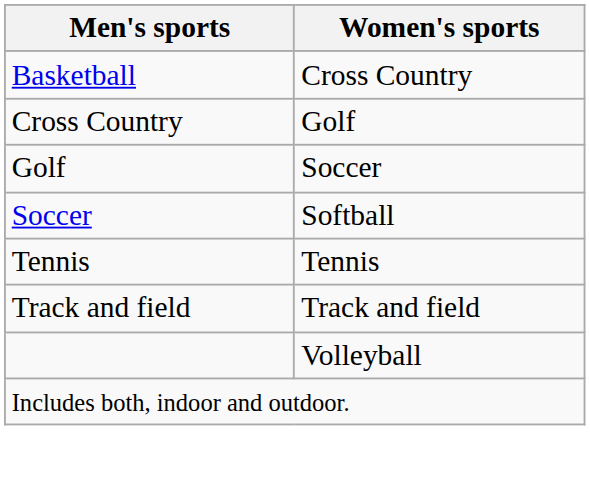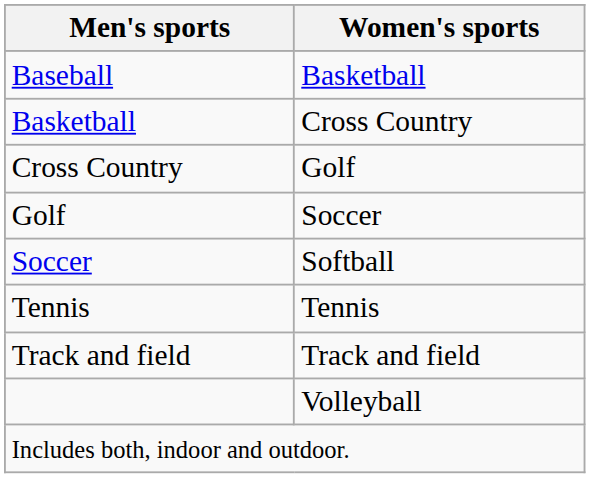+ row: Baseball | Basketball
